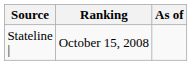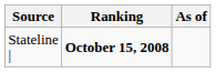row 2 | Ranking: normal -> bold
